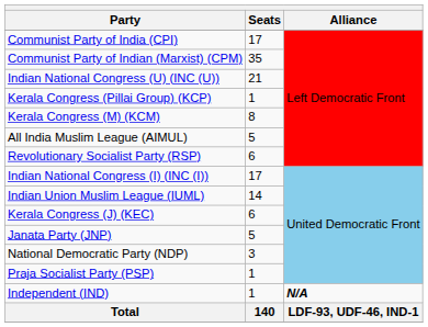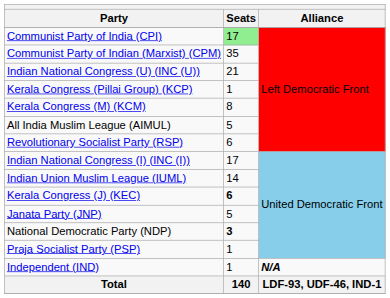Communist Party of India (CPI) | Seats: no background -> lightgreen background
Kerala Congress (J) (KEC) | Seats: normal -> bold
National Democratic Party (NDP) | Seats: normal -> bold
